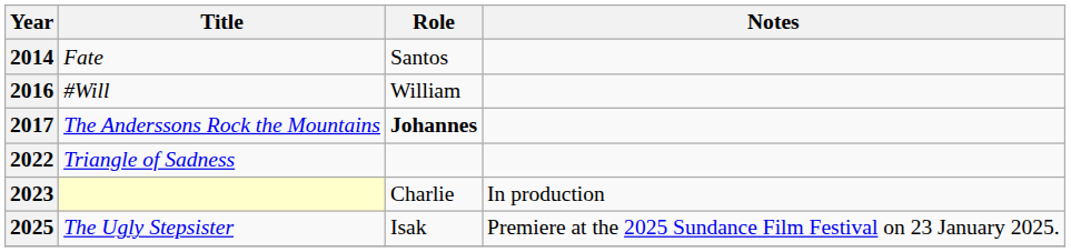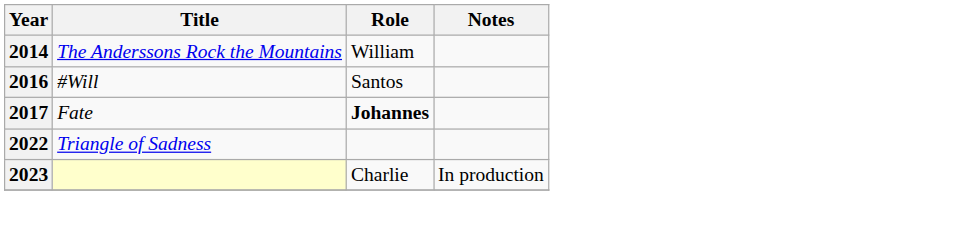2014 | Title: Fate -> The Anderssons Rock the Mountains
2014 | Role: Santos -> William
2016 | Role: William -> Santos
2017 | Title: The Anderssons Rock the Mountains -> Fate
- row: 2025 | The Ugly Stepsister | Isak | Premiere at the 2025 Sundance Film Festival on 23 January 2025.
